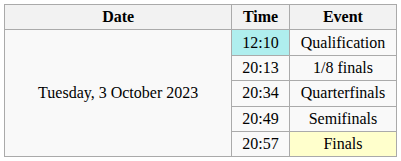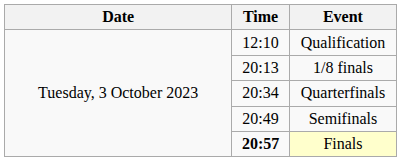Qualification | Time: paleturquoise background -> no background
Finals | Time: normal -> bold
